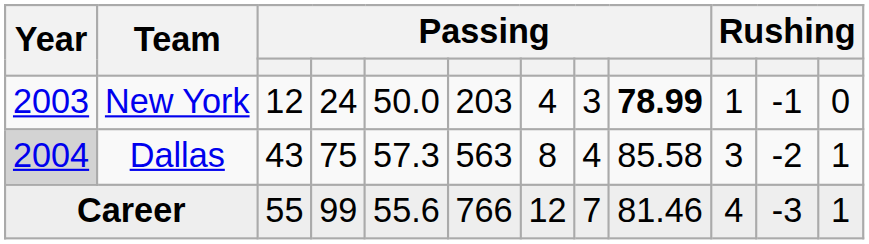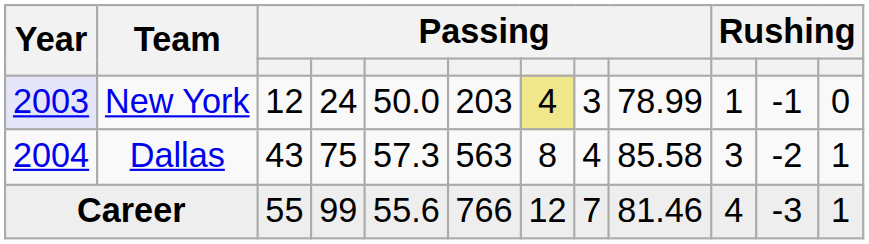New York | Year: no background -> lavender background
New York | column 7: no background -> khaki background
New York | column 9: bold -> normal
Dallas | Year: lightgrey background -> no background
